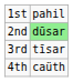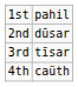2nd | column 2: lightgreen background -> no background
